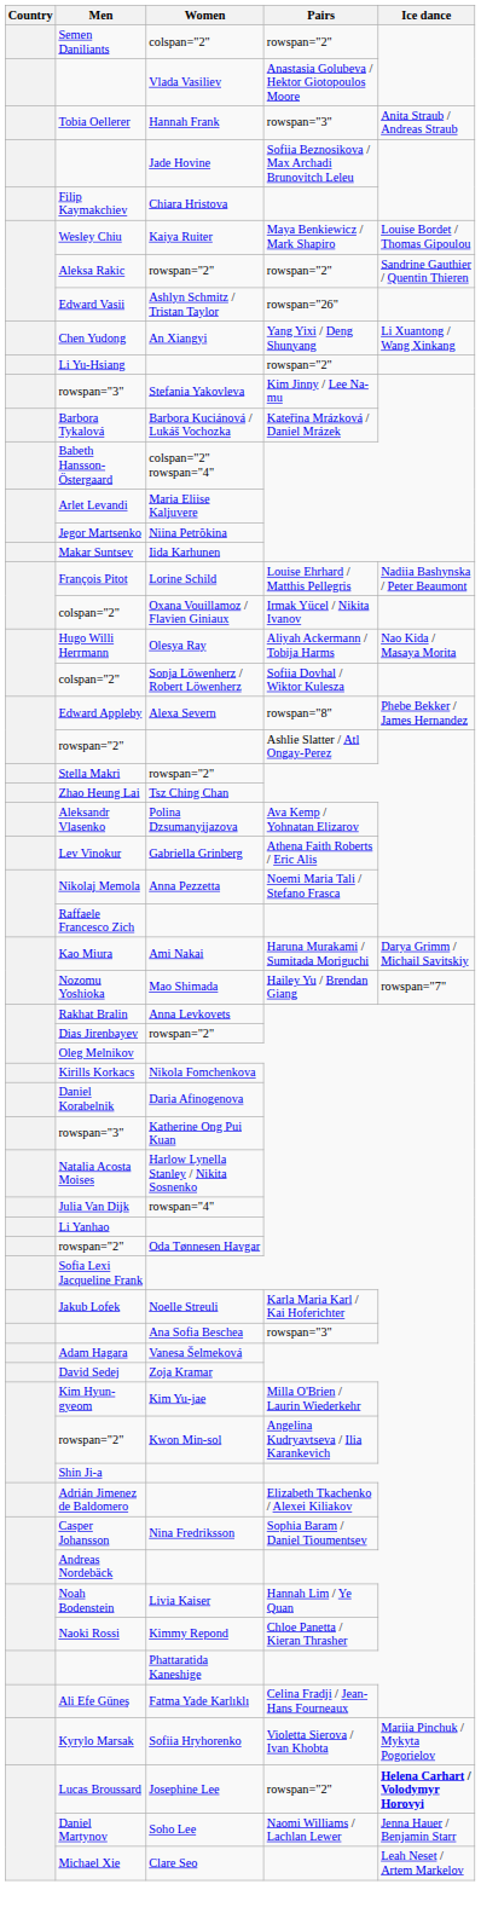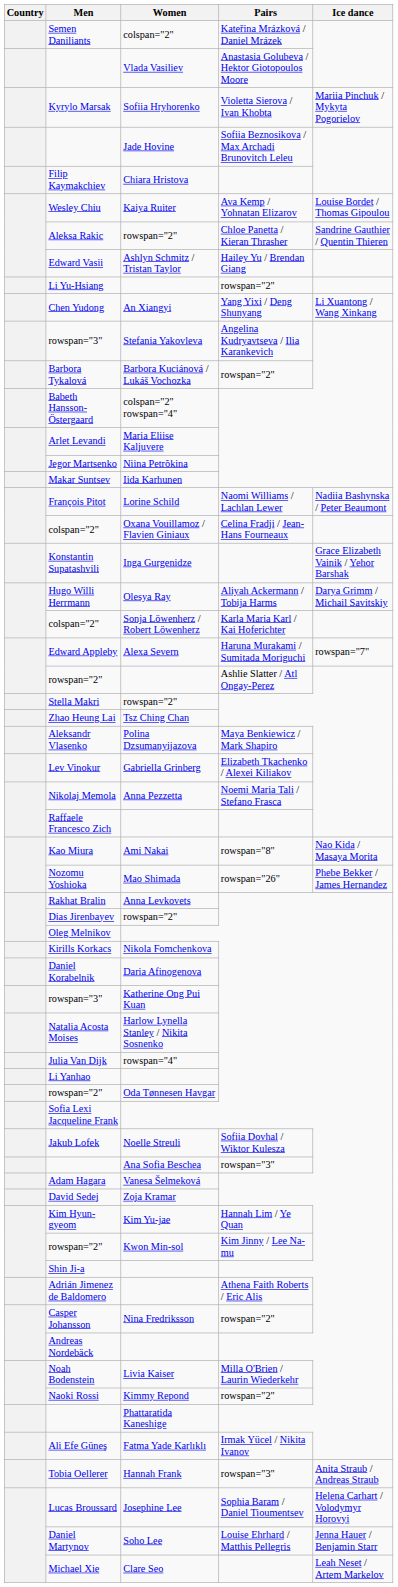Semen Daniliants | Pairs: rowspan="2" -> Kateřina Mrázková / Daniel Mrázek
rows swapped: Tobia Oellerer <-> Kyrylo Marsak
Wesley Chiu | Pairs: Maya Benkiewicz / Mark Shapiro -> Ava Kemp / Yohnatan Elizarov
Aleksa Rakic | Pairs: rowspan="2" -> Chloe Panetta / Kieran Thrasher
Edward Vasii | Pairs: rowspan="26" -> Hailey Yu / Brendan Giang
rows swapped: Chen Yudong <-> Li Yu-Hsiang
rowspan="3" / Stefania Yakovleva | Pairs: Kim Jinny / Lee Na-mu -> Angelina Kudryavtseva / Ilia Karankevich
Barbora Tykalová | Pairs: Kateřina Mrázková / Daniel Mrázek -> rowspan="2"
François Pitot | Pairs: Louise Ehrhard / Matthis Pellegris -> Naomi Williams / Lachlan Lewer
colspan="2" / Oxana Vouillamoz / Flavien Giniaux | Pairs: Irmak Yücel / Nikita Ivanov -> Celina Fradji / Jean-Hans Fourneaux
+ row: Konstantin Supatashvili | Inga Gurgenidze | Grace Elizabeth Vainik / Yehor Barshak
Hugo Willi Herrmann | Ice dance: Nao Kida / Masaya Morita -> Darya Grimm / Michail Savitskiy
colspan="2" / Sonja Löwenherz / Robert Löwenherz | Pairs: Sofiia Dovhal / Wiktor Kulesza -> Karla Maria Karl / Kai Hoferichter
Edward Appleby | Pairs: rowspan="8" -> Haruna Murakami / Sumitada Moriguchi
Edward Appleby | Ice dance: Phebe Bekker / James Hernandez -> rowspan="7"
Aleksandr Vlasenko | Pairs: Ava Kemp / Yohnatan Elizarov -> Maya Benkiewicz / Mark Shapiro
Lev Vinokur | Pairs: Athena Faith Roberts / Eric Alis -> Elizabeth Tkachenko / Alexei Kiliakov
Kao Miura | Pairs: Haruna Murakami / Sumitada Moriguchi -> rowspan="8"
Kao Miura | Ice dance: Darya Grimm / Michail Savitskiy -> Nao Kida / Masaya Morita
Nozomu Yoshioka | Pairs: Hailey Yu / Brendan Giang -> rowspan="26"
Nozomu Yoshioka | Ice dance: rowspan="7" -> Phebe Bekker / James Hernandez
Jakub Lofek | Pairs: Karla Maria Karl / Kai Hoferichter -> Sofiia Dovhal / Wiktor Kulesza
Kim Hyun-gyeom | Pairs: Milla O'Brien / Laurin Wiederkehr -> Hannah Lim / Ye Quan
rowspan="2" / Kwon Min-sol | Pairs: Angelina Kudryavtseva / Ilia Karankevich -> Kim Jinny / Lee Na-mu
Adrián Jimenez de Baldomero | Pairs: Elizabeth Tkachenko / Alexei Kiliakov -> Athena Faith Roberts / Eric Alis
Casper Johansson | Pairs: Sophia Baram / Daniel Tioumentsev -> rowspan="2"
Noah Bodenstein | Pairs: Hannah Lim / Ye Quan -> Milla O'Brien / Laurin Wiederkehr
Naoki Rossi | Pairs: Chloe Panetta / Kieran Thrasher -> rowspan="2"
Ali Efe Güneş | Pairs: Celina Fradji / Jean-Hans Fourneaux -> Irmak Yücel / Nikita Ivanov
Lucas Broussard | Pairs: rowspan="2" -> Sophia Baram / Daniel Tioumentsev
Lucas Broussard | Ice dance: bold -> normal
Daniel Martynov | Pairs: Naomi Williams / Lachlan Lewer -> Louise Ehrhard / Matthis Pellegris
